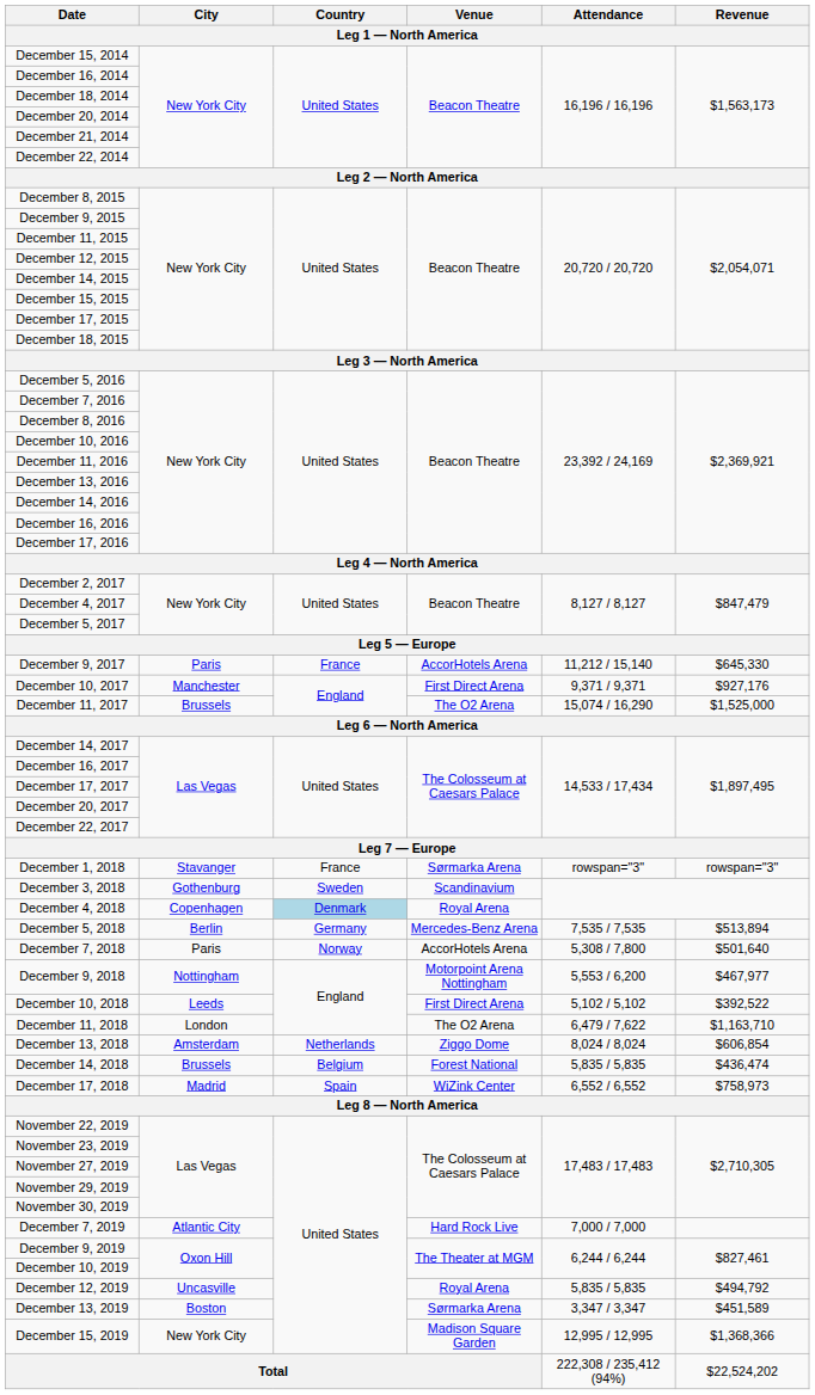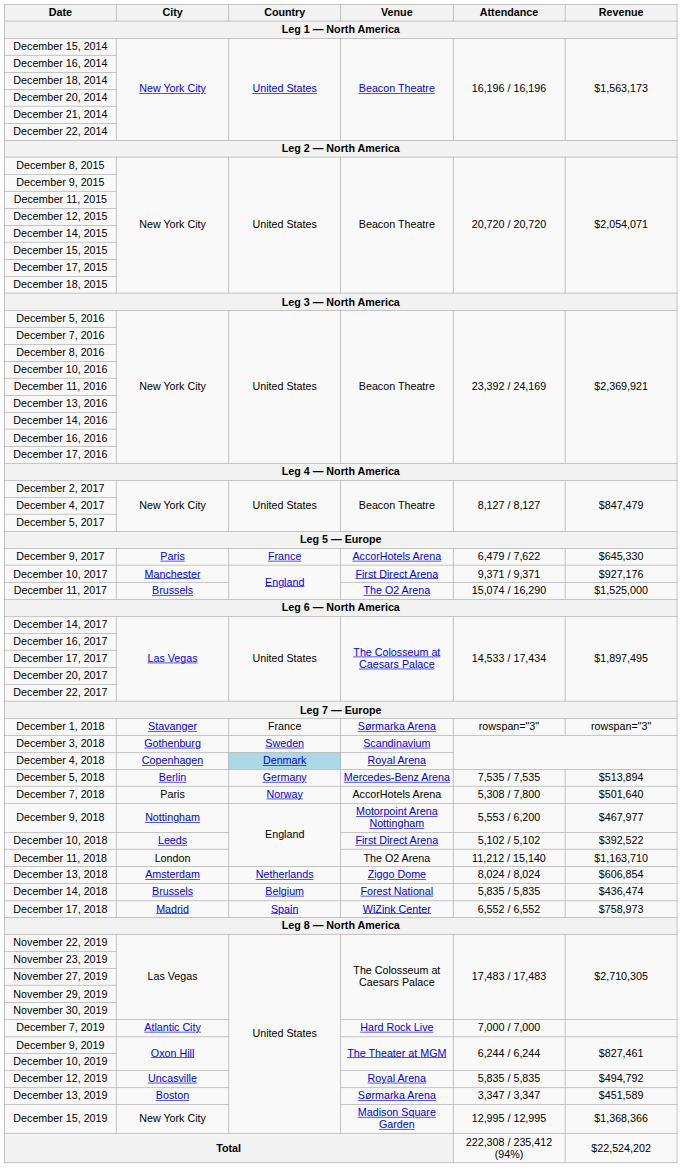December 9, 2017 | Attendance: 11,212 / 15,140 -> 6,479 / 7,622
December 11, 2018 | Attendance: 6,479 / 7,622 -> 11,212 / 15,140
